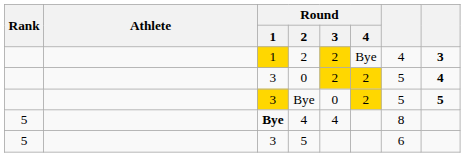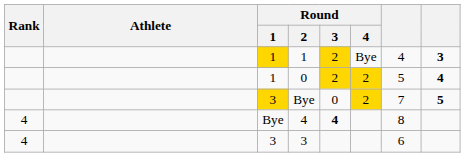row 3 | Round / 2: 2 -> 1
row 4 | Round / 1: 3 -> 1
row 5 | column 7: 5 -> 7
row 6 | Rank: 5 -> 4
row 6 | Round / 1: bold -> normal
row 6 | Round / 3: normal -> bold
row 7 | Rank: 5 -> 4
row 7 | Round / 2: 5 -> 3
